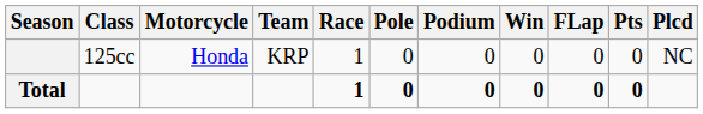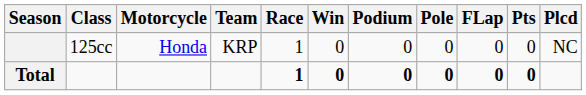columns swapped: Win <-> Pole
